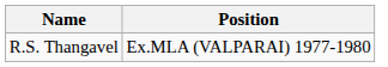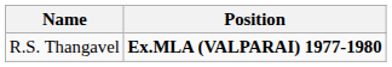R.S. Thangavel | Position: normal -> bold
